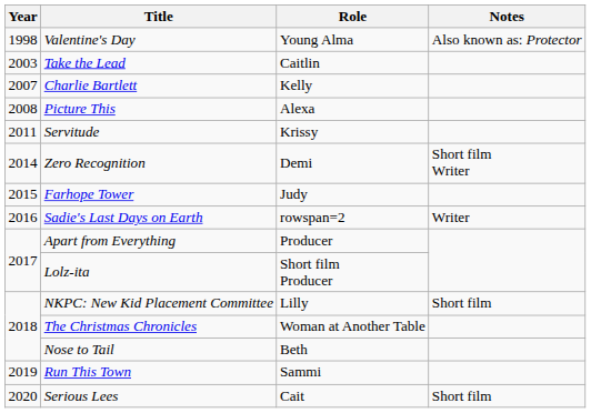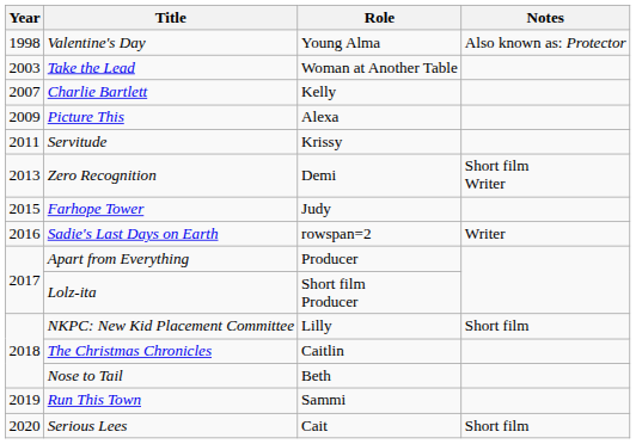Take the Lead | Role: Caitlin -> Woman at Another Table
Picture This | Year: 2008 -> 2009
Zero Recognition | Year: 2014 -> 2013
The Christmas Chronicles | Role: Woman at Another Table -> Caitlin
